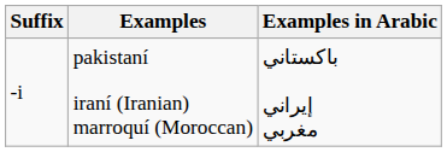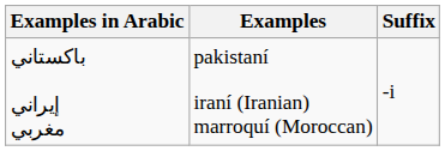columns swapped: Suffix <-> Examples in Arabic
